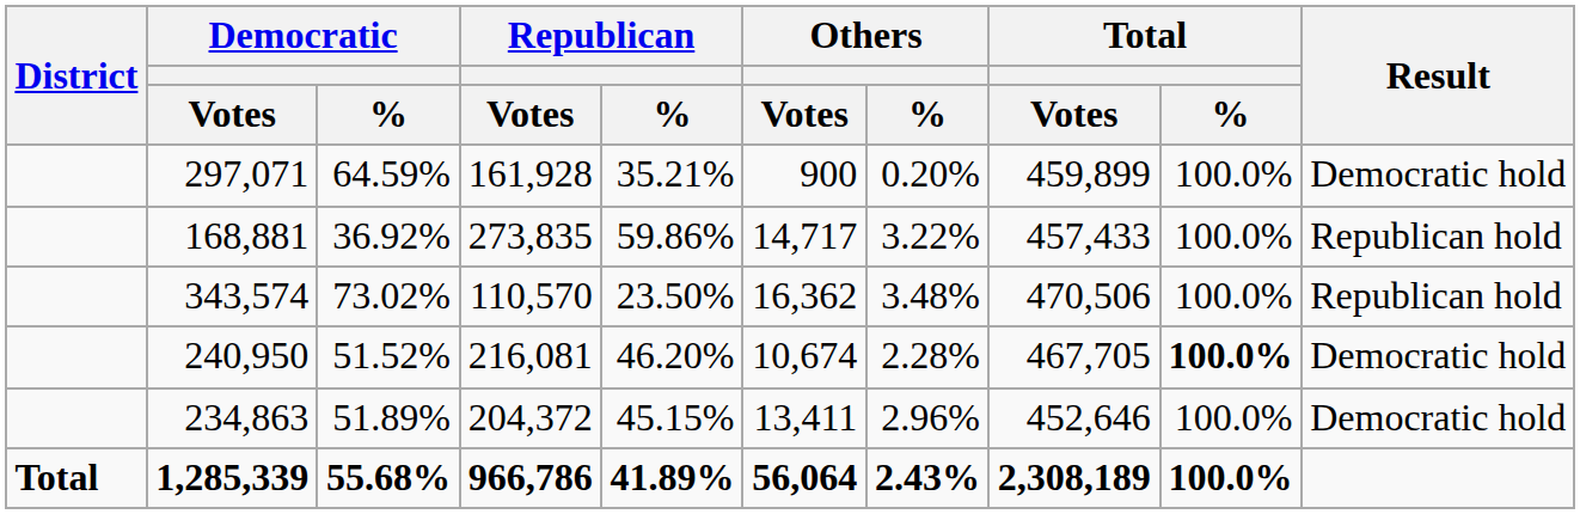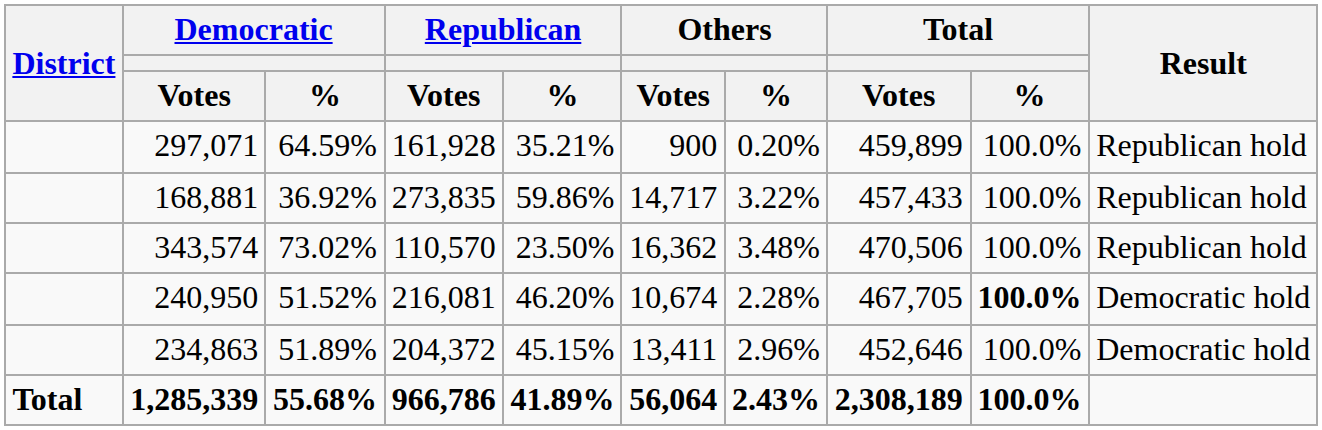297,071 | Result: Democratic hold -> Republican hold
